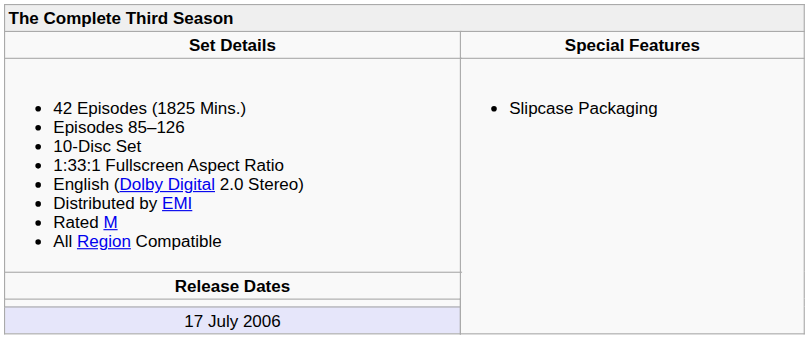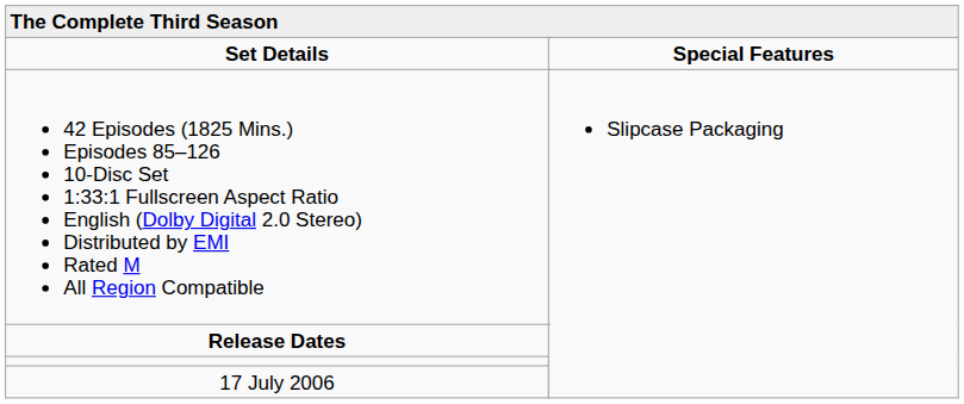17 July 2006 | column 1: lavender background -> no background
